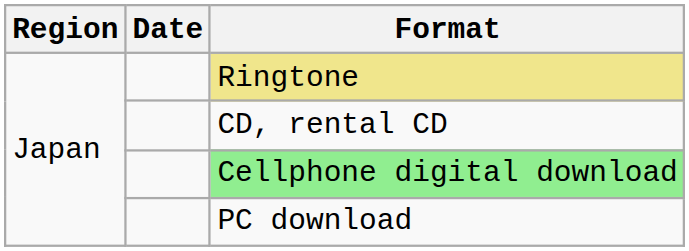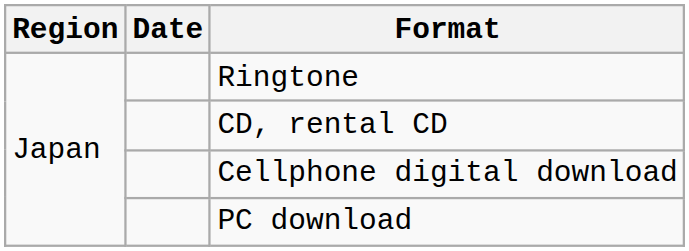Ringtone | Format: khaki background -> no background
Cellphone digital download | Format: lightgreen background -> no background
